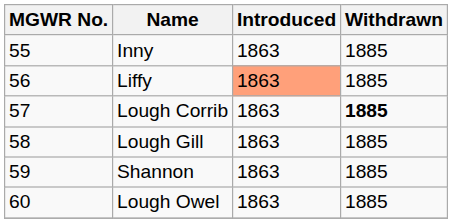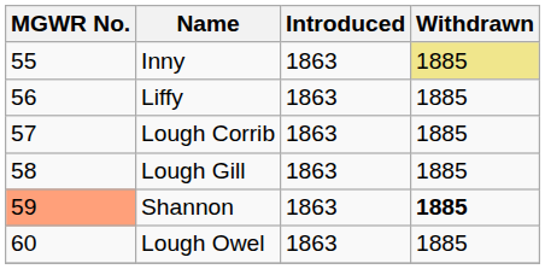Inny | Withdrawn: no background -> khaki background
Liffy | Introduced: lightsalmon background -> no background
Lough Corrib | Withdrawn: bold -> normal
Shannon | MGWR No.: no background -> lightsalmon background
Shannon | Withdrawn: normal -> bold
